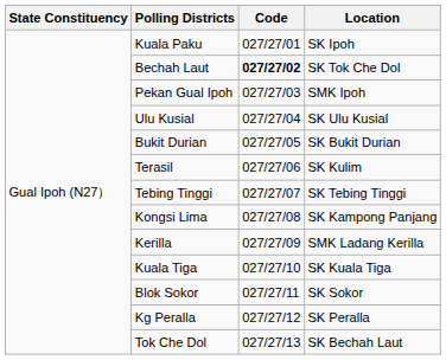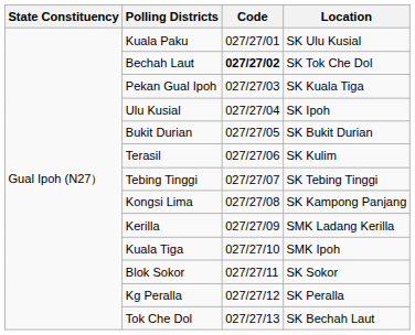Kuala Paku | Location: SK Ipoh -> SK Ulu Kusial
Pekan Gual Ipoh | Location: SMK Ipoh -> SK Kuala Tiga
Ulu Kusial | Location: SK Ulu Kusial -> SK Ipoh
Kuala Tiga | Location: SK Kuala Tiga -> SMK Ipoh
